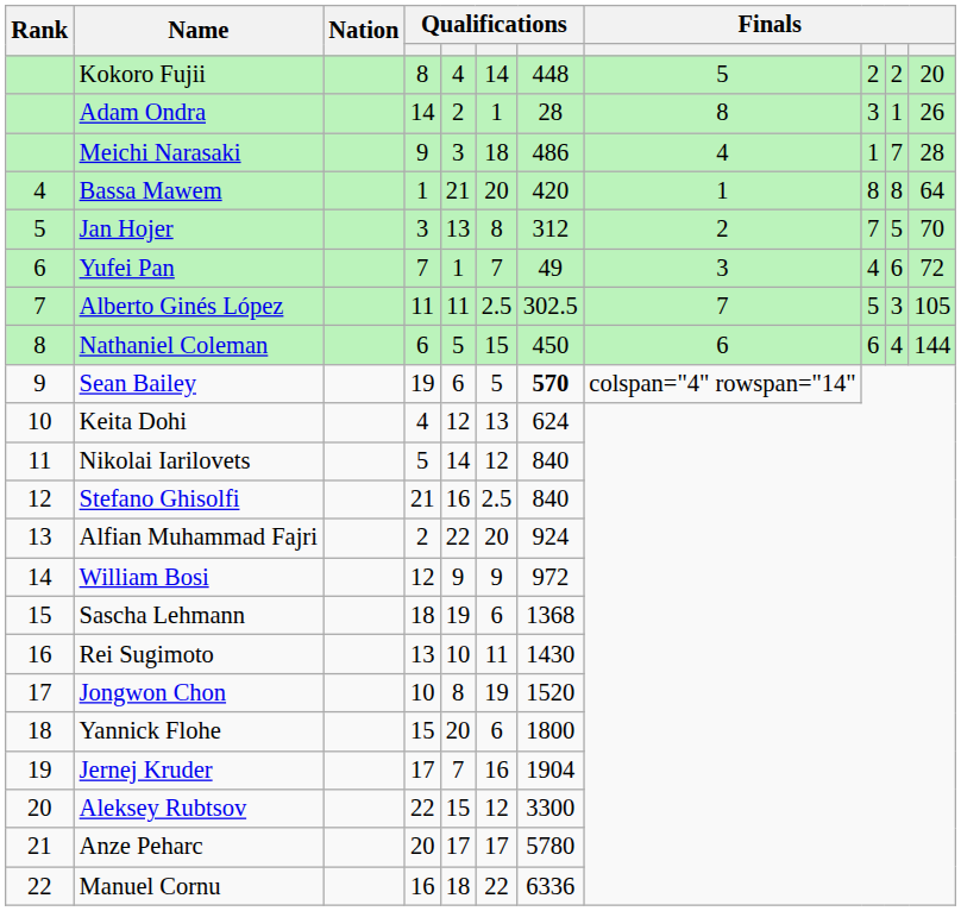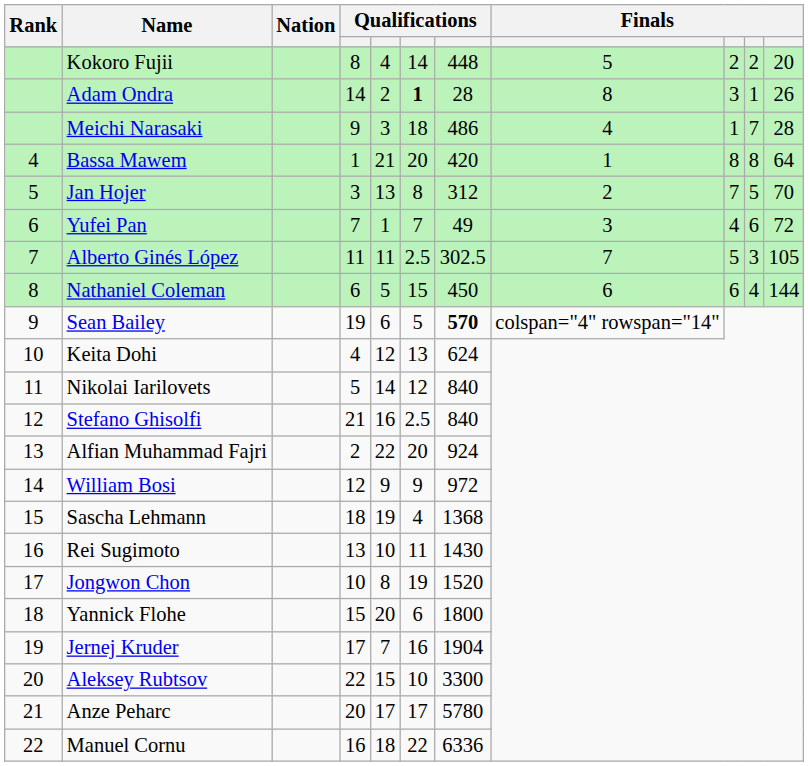Adam Ondra | column 6: normal -> bold
Sascha Lehmann | column 6: 6 -> 4
Aleksey Rubtsov | column 6: 12 -> 10
